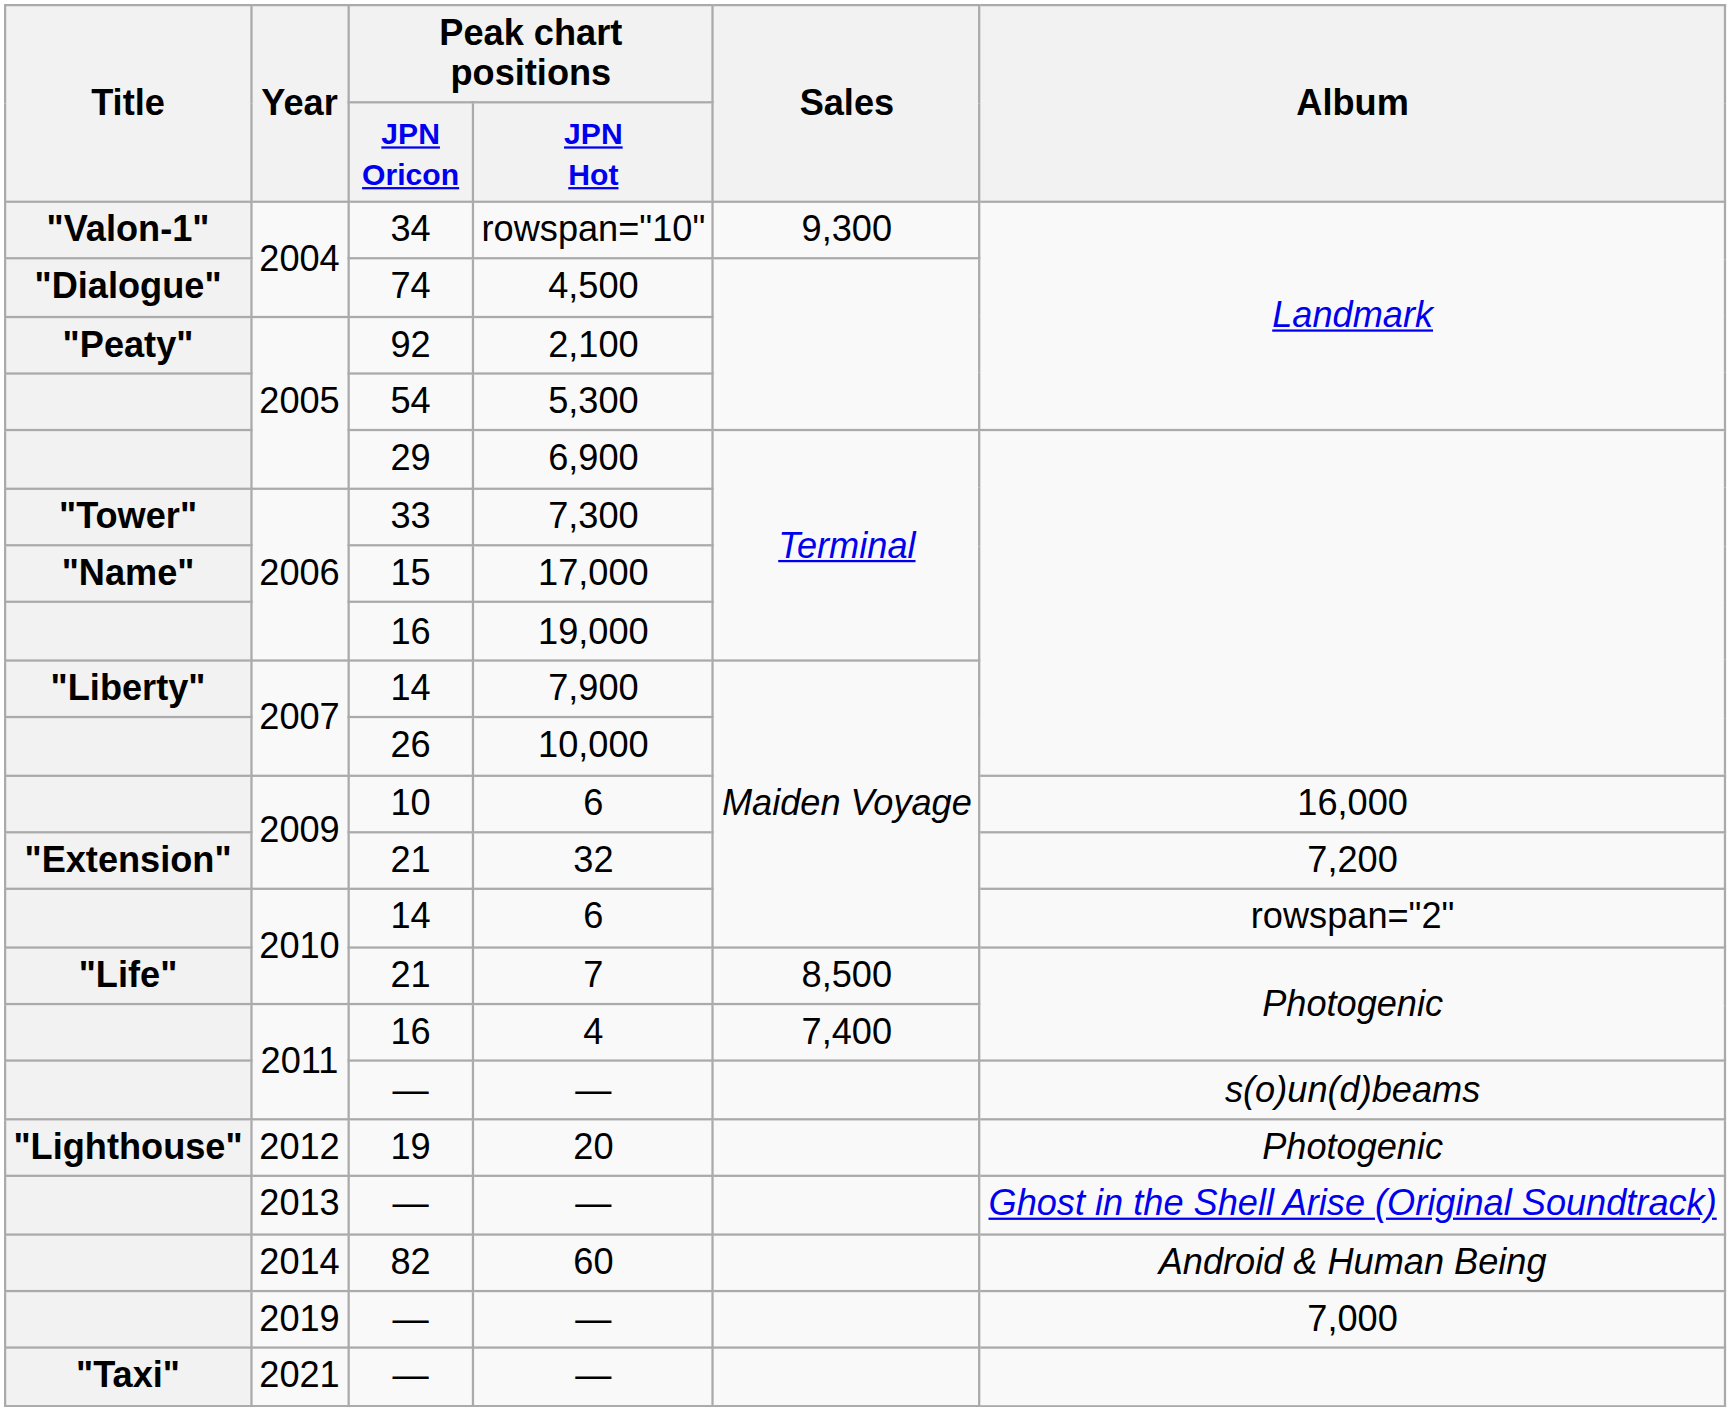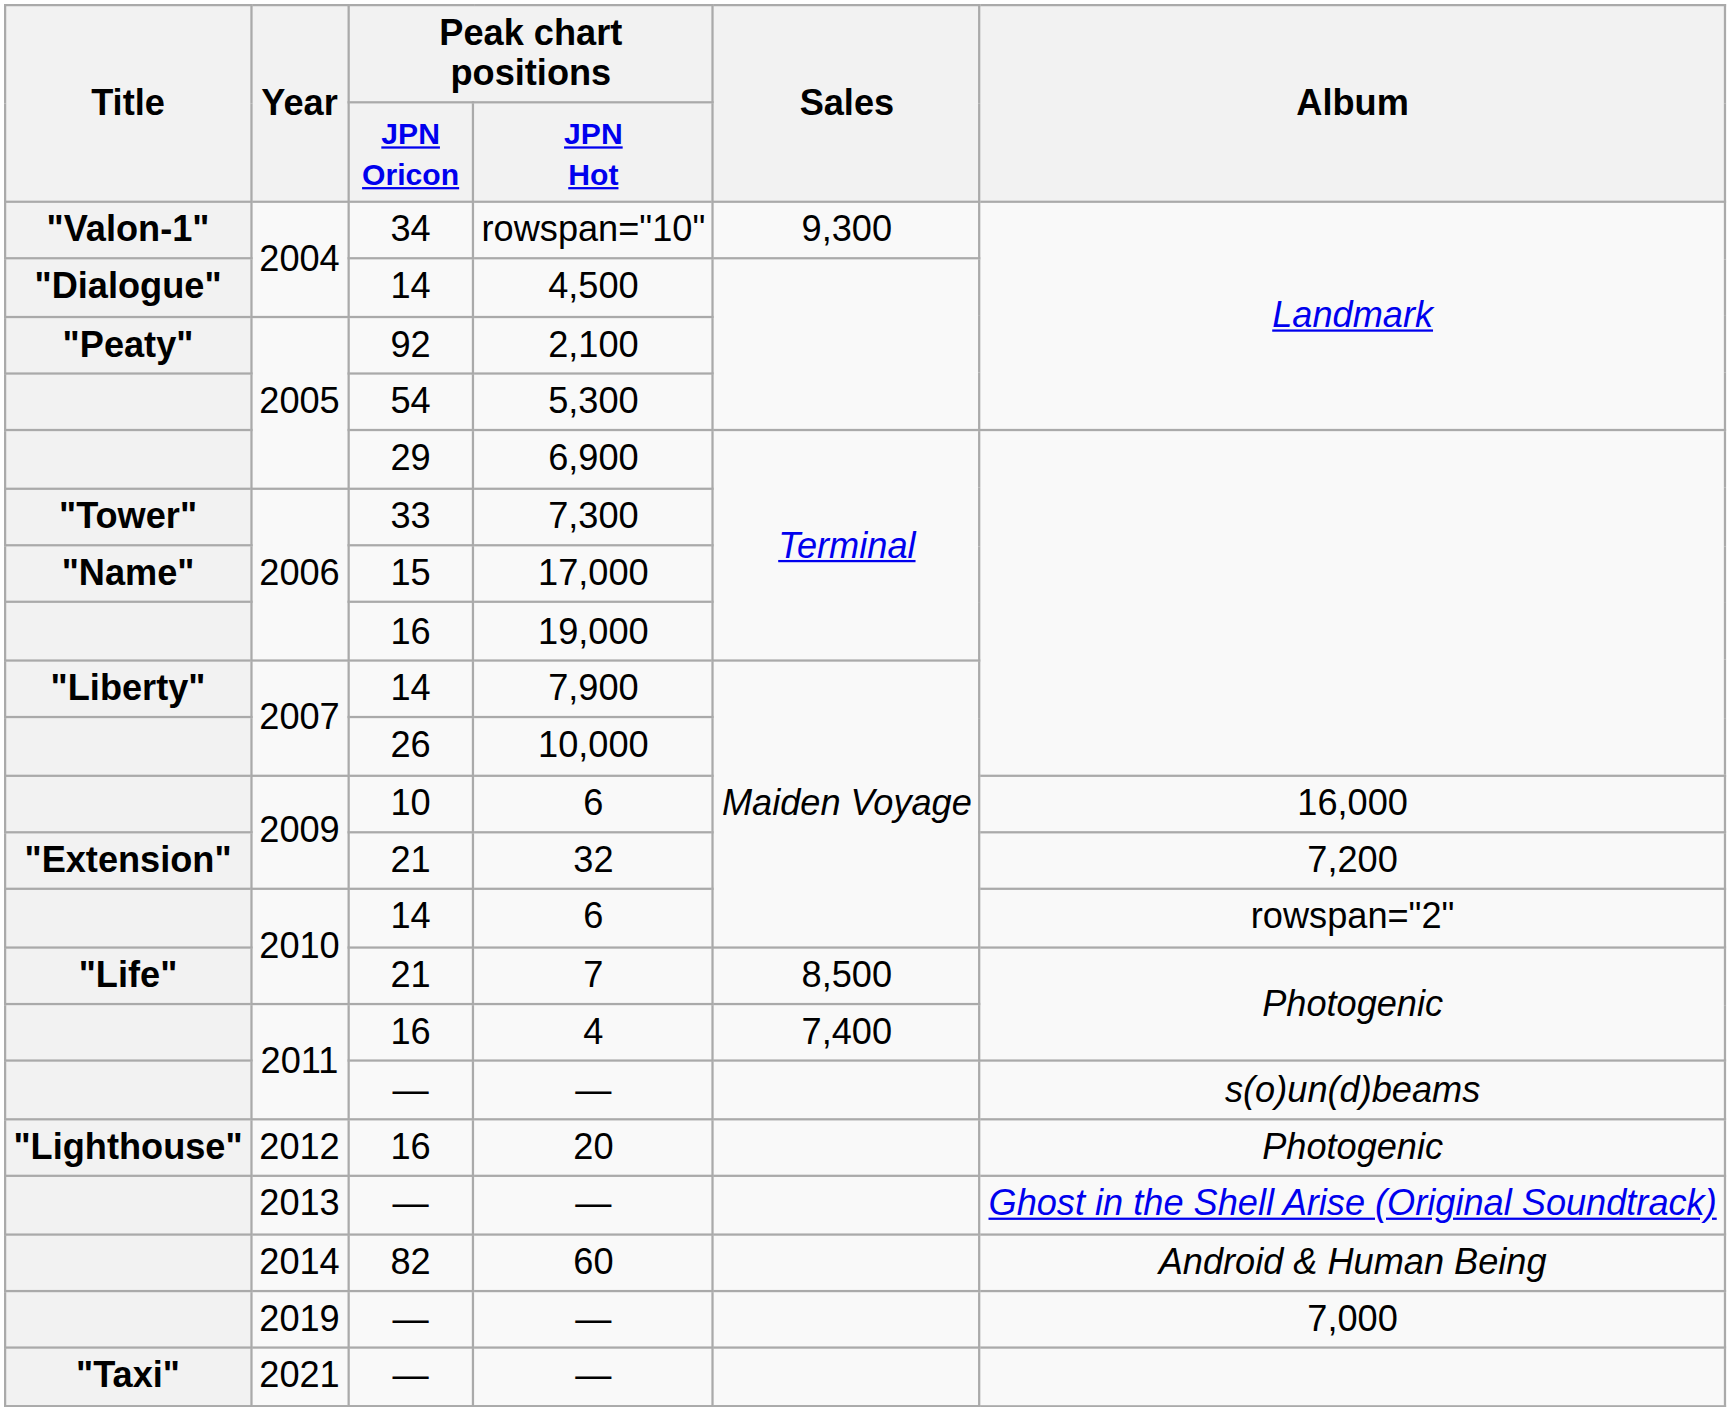4,500 | Peak chart positions / JPN Oricon: 74 -> 14
20 | Peak chart positions / JPN Oricon: 19 -> 16
